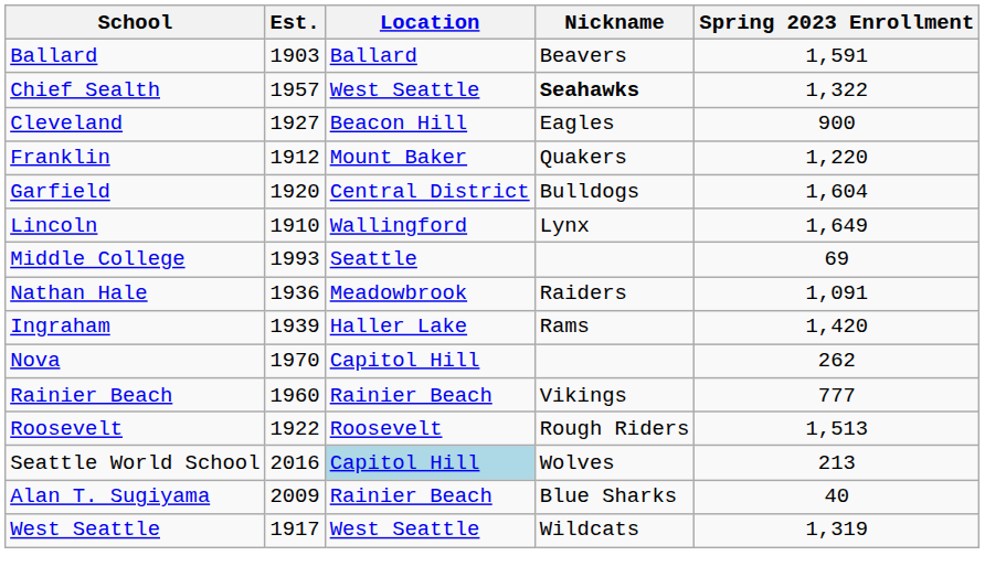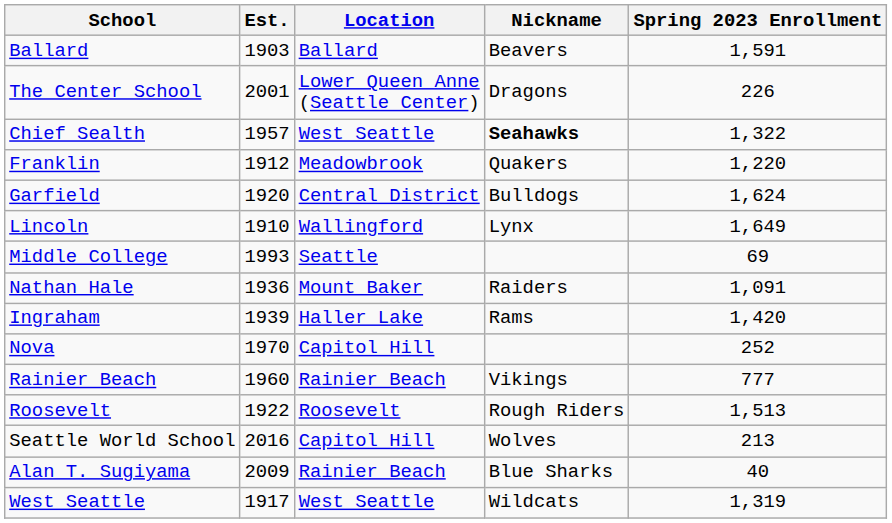+ row: The Center School | 2001 | Lower Queen Anne (Seattle Center) | Dragons | 226
- row: Cleveland | 1927 | Beacon Hill | Eagles | 900
Franklin | Location: Mount Baker -> Meadowbrook
Garfield | Spring 2023 Enrollment: 1,604 -> 1,624
Nathan Hale | Location: Meadowbrook -> Mount Baker
Nova | Spring 2023 Enrollment: 262 -> 252
Seattle World School | Location: lightblue background -> no background
